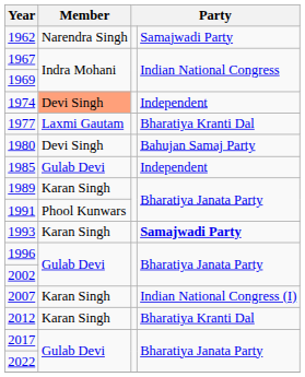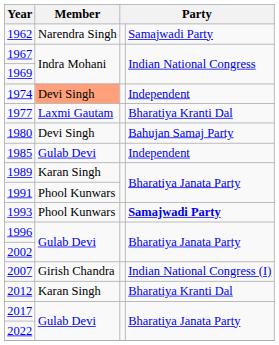1993 | Member: Karan Singh -> Phool Kunwars
2007 | Member: Karan Singh -> Girish Chandra
